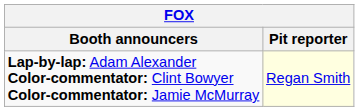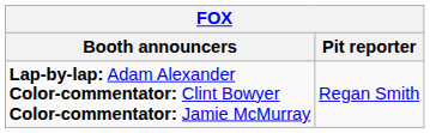row 3 | Pit reporter: lightyellow background -> no background
